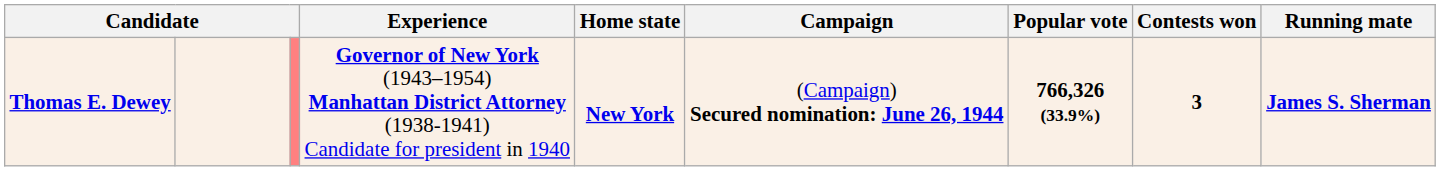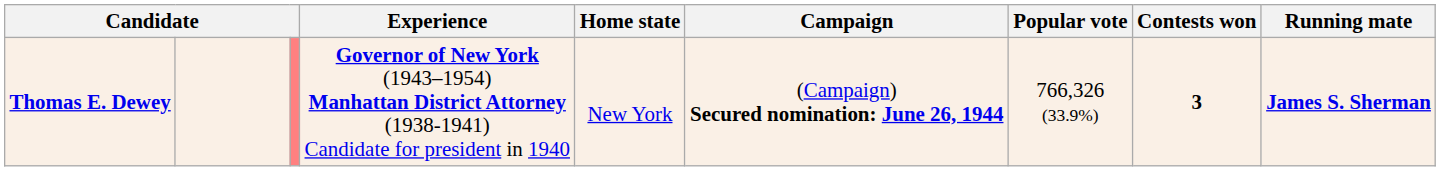Thomas E. Dewey | Home state: bold -> normal
Thomas E. Dewey | Popular vote: bold -> normal
